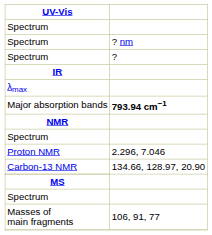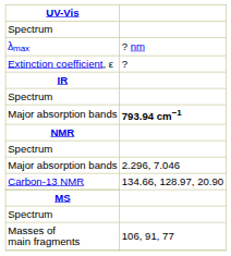row 3 | UV-Vis: Spectrum -> λmax
row 4 | UV-Vis: Spectrum -> Extinction coefficient, ε
row 6 | UV-Vis: λmax -> Spectrum
row 10 | UV-Vis: Proton NMR -> Major absorption bands
